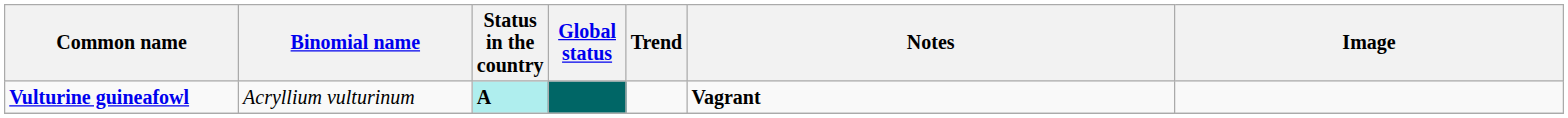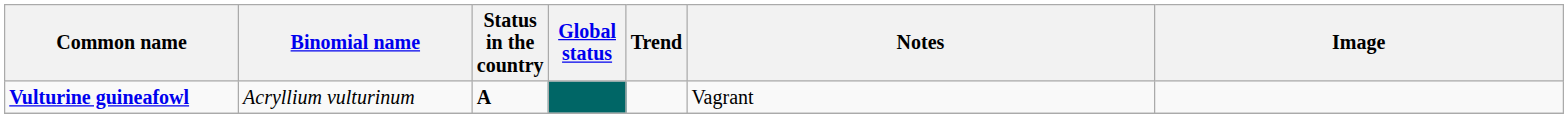Vulturine guineafowl | Status in the country: paleturquoise background -> no background
Vulturine guineafowl | Notes: bold -> normal
